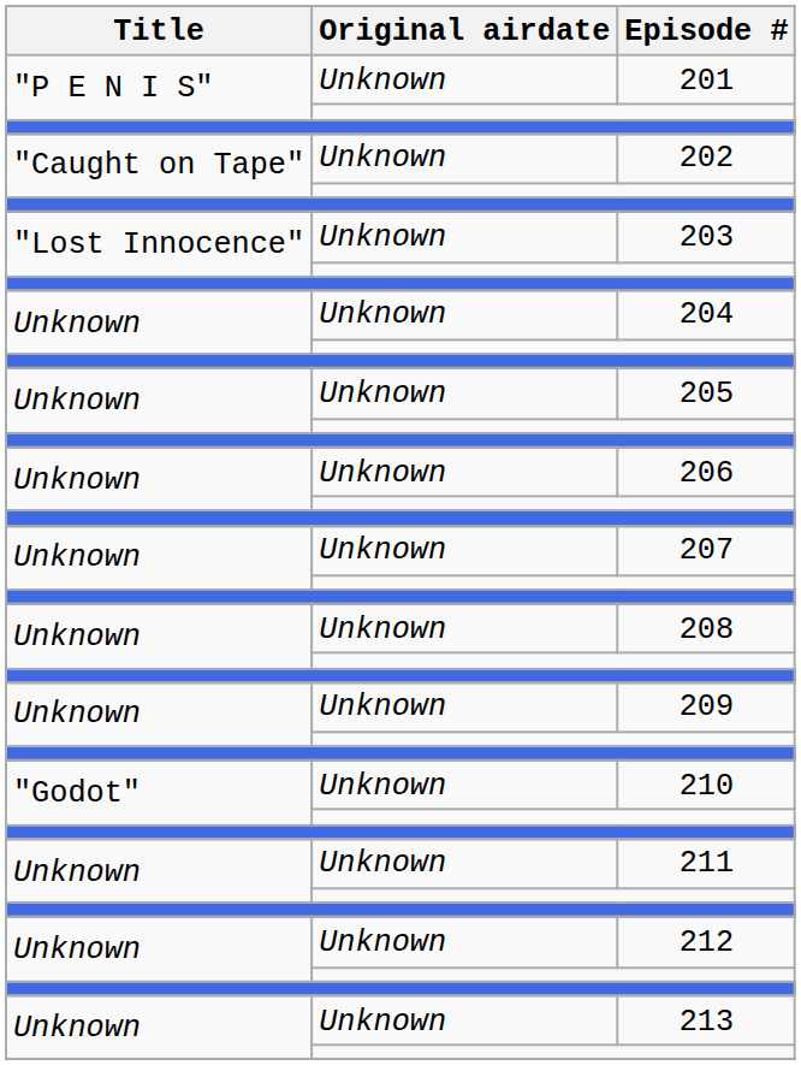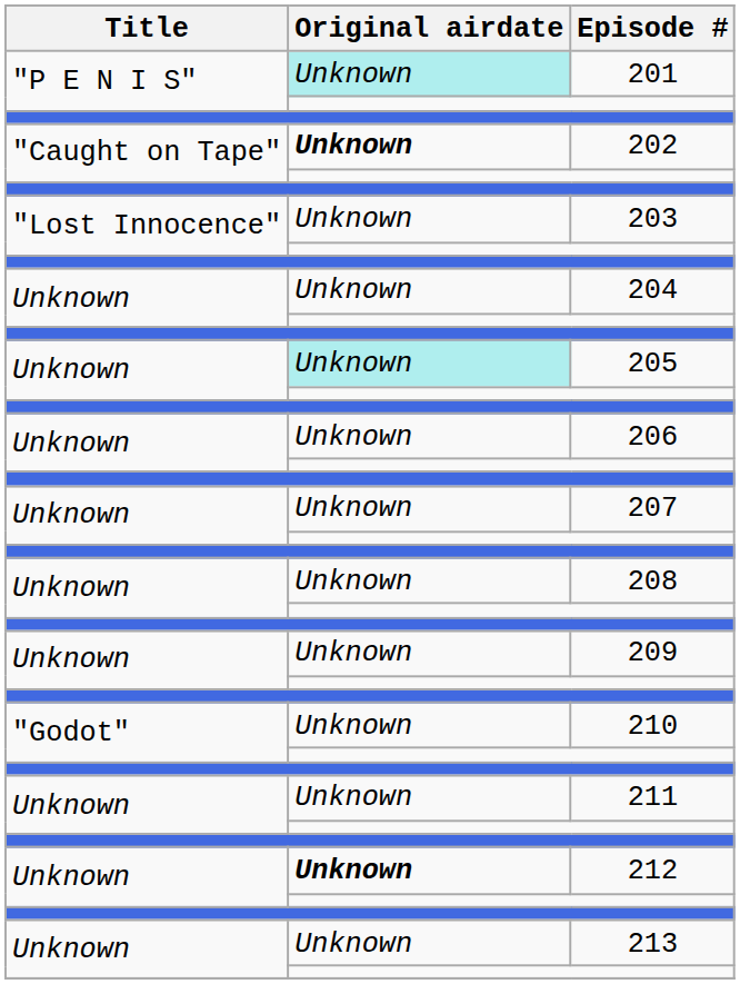201 | Original airdate: no background -> paleturquoise background
202 | Original airdate: normal -> bold
205 | Original airdate: no background -> paleturquoise background
212 | Original airdate: normal -> bold
